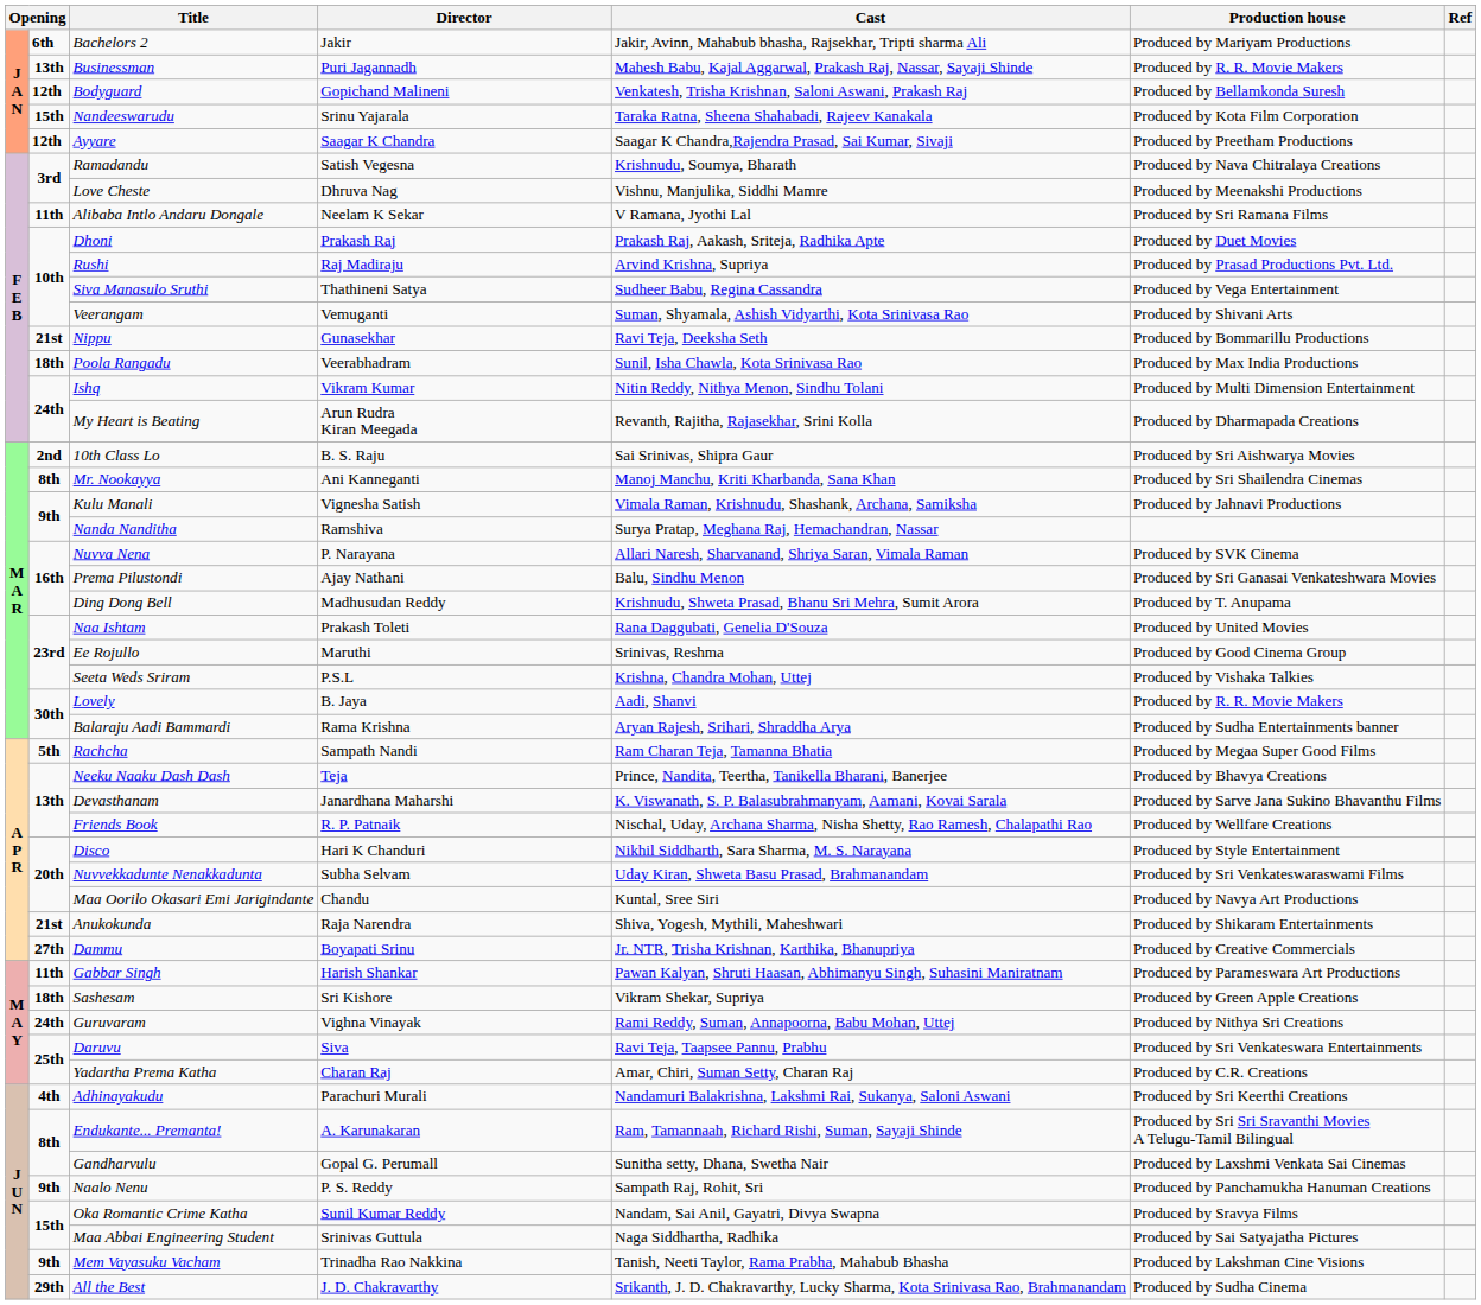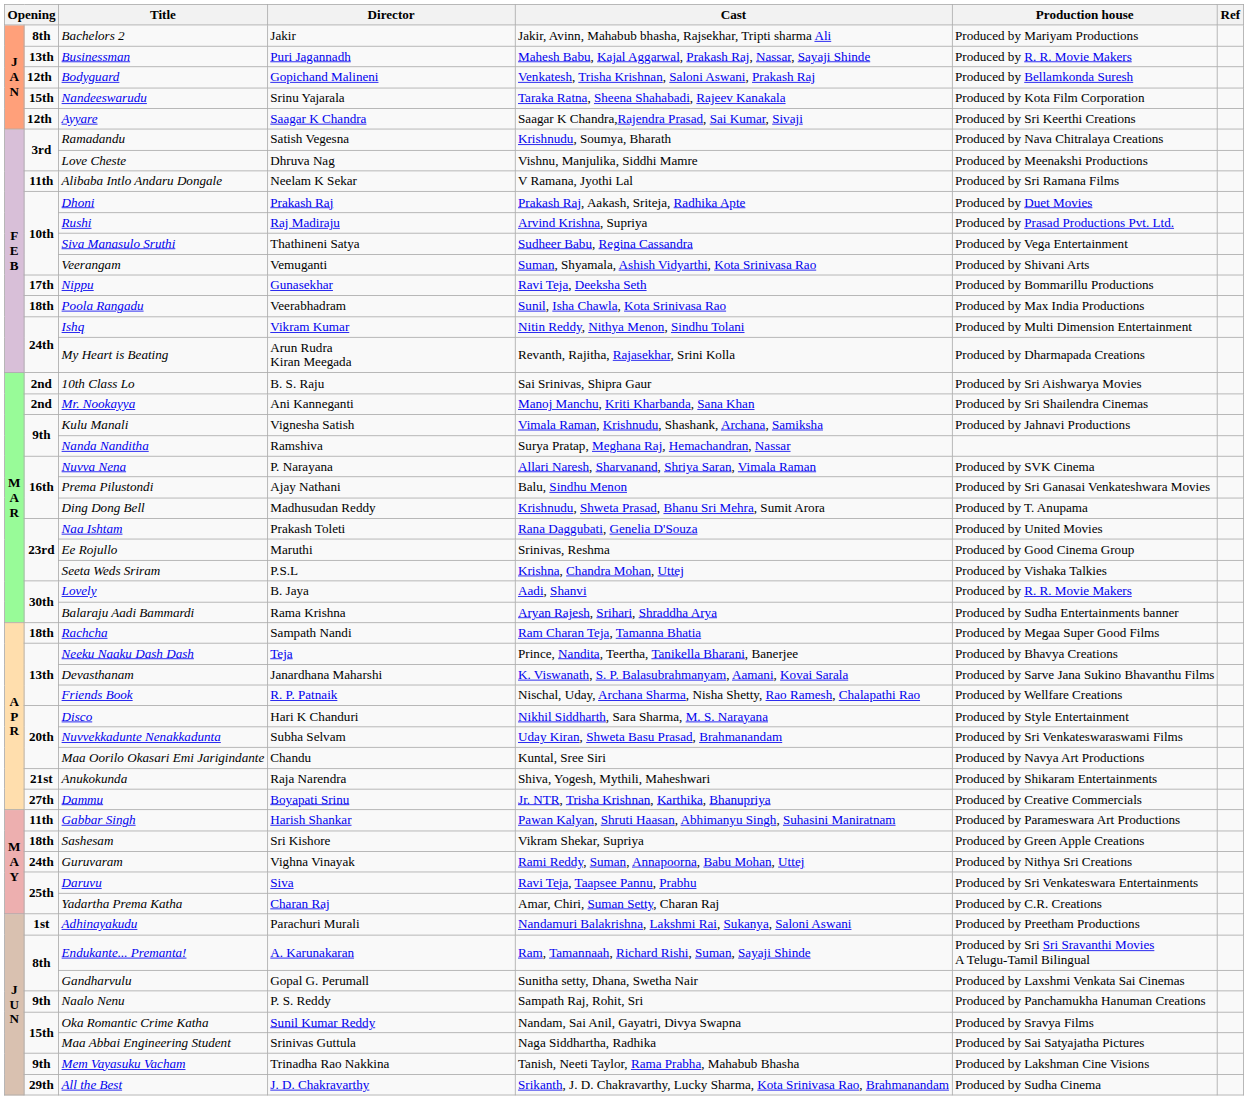Bachelors 2 | column 2: 6th -> 8th
Ayyare | Production house: Produced by Preetham Productions -> Produced by Sri Keerthi Creations
Nippu | column 2: 21st -> 17th
Mr. Nookayya | column 2: 8th -> 2nd
Rachcha | column 2: 5th -> 18th
Adhinayakudu | column 2: 4th -> 1st
Adhinayakudu | Production house: Produced by Sri Keerthi Creations -> Produced by Preetham Productions
